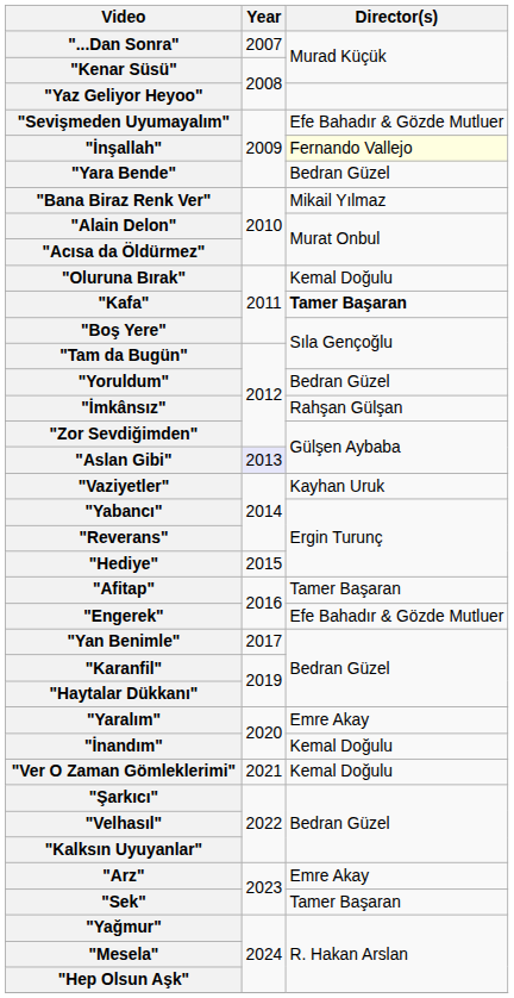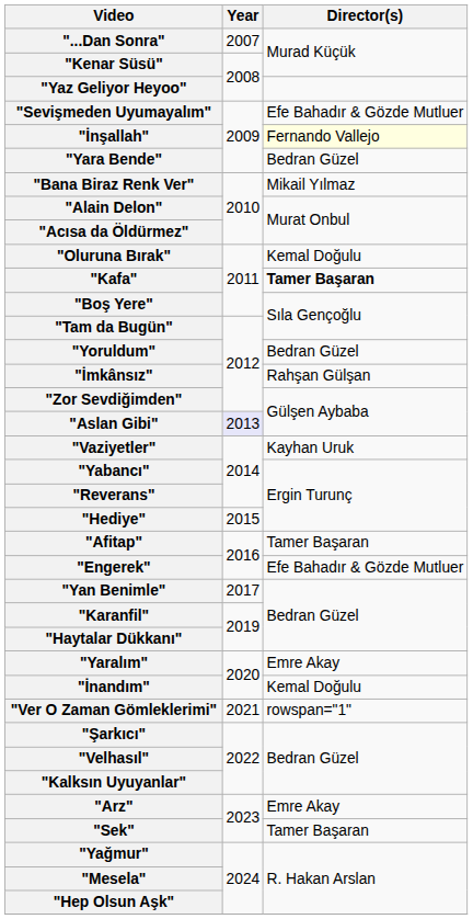"Ver O Zaman Gömleklerimi" | Director(s): Kemal Doğulu -> rowspan="1"
